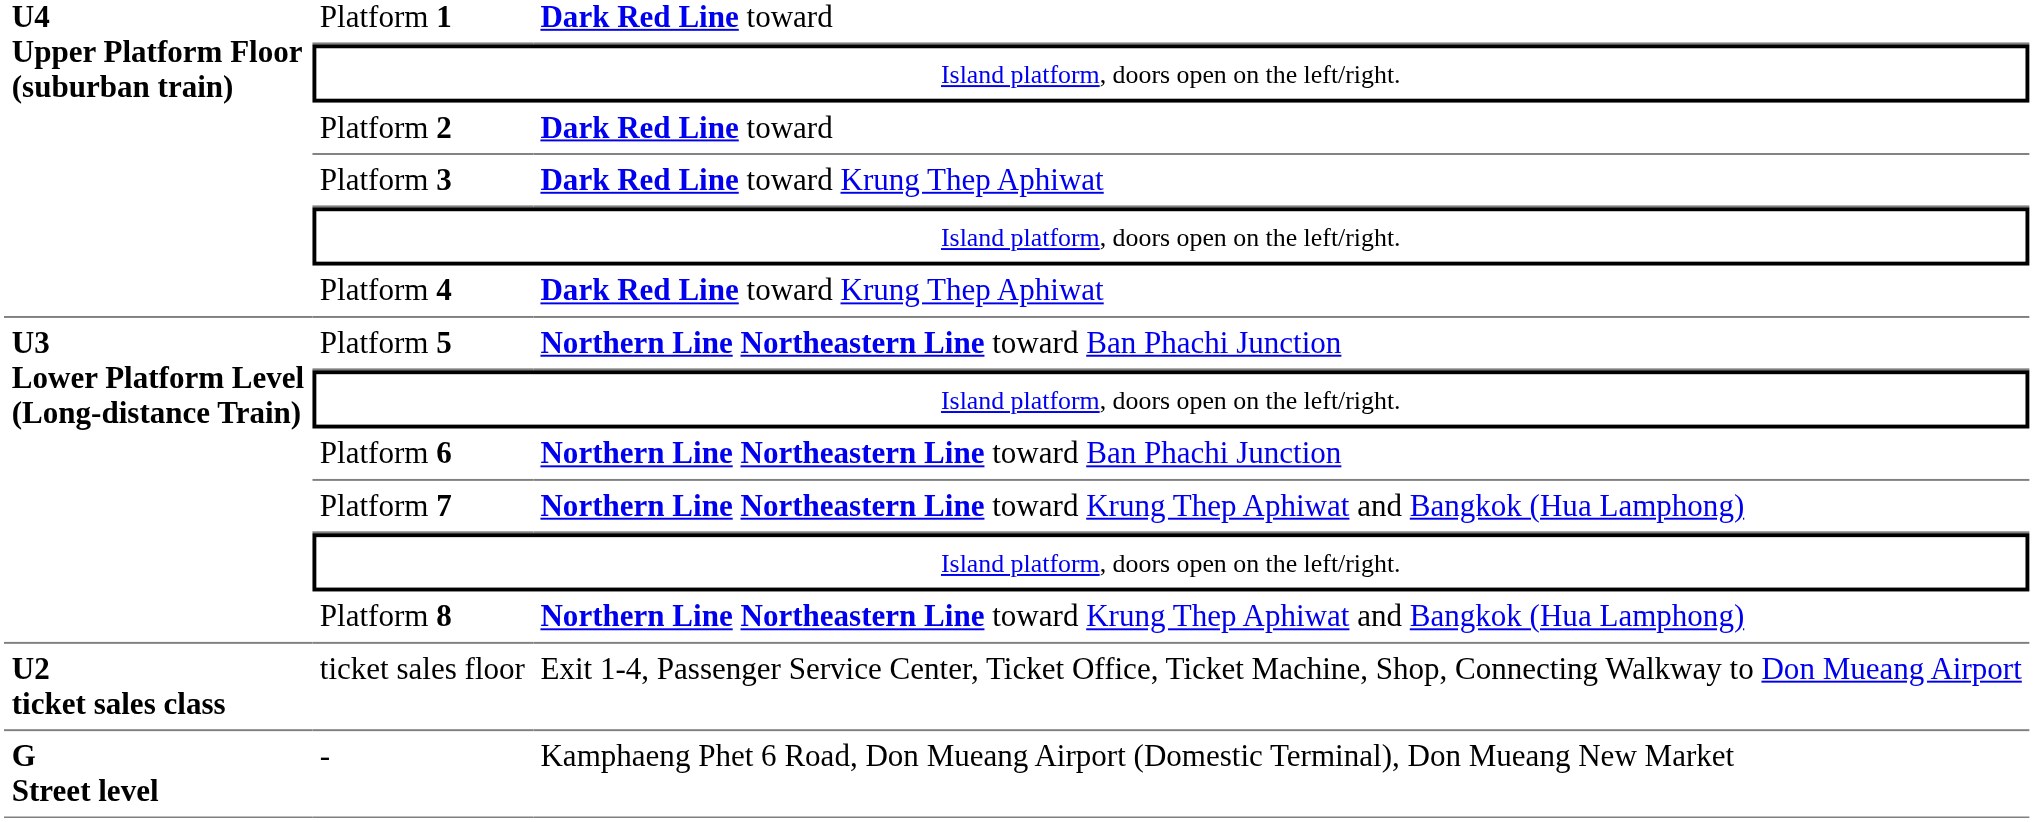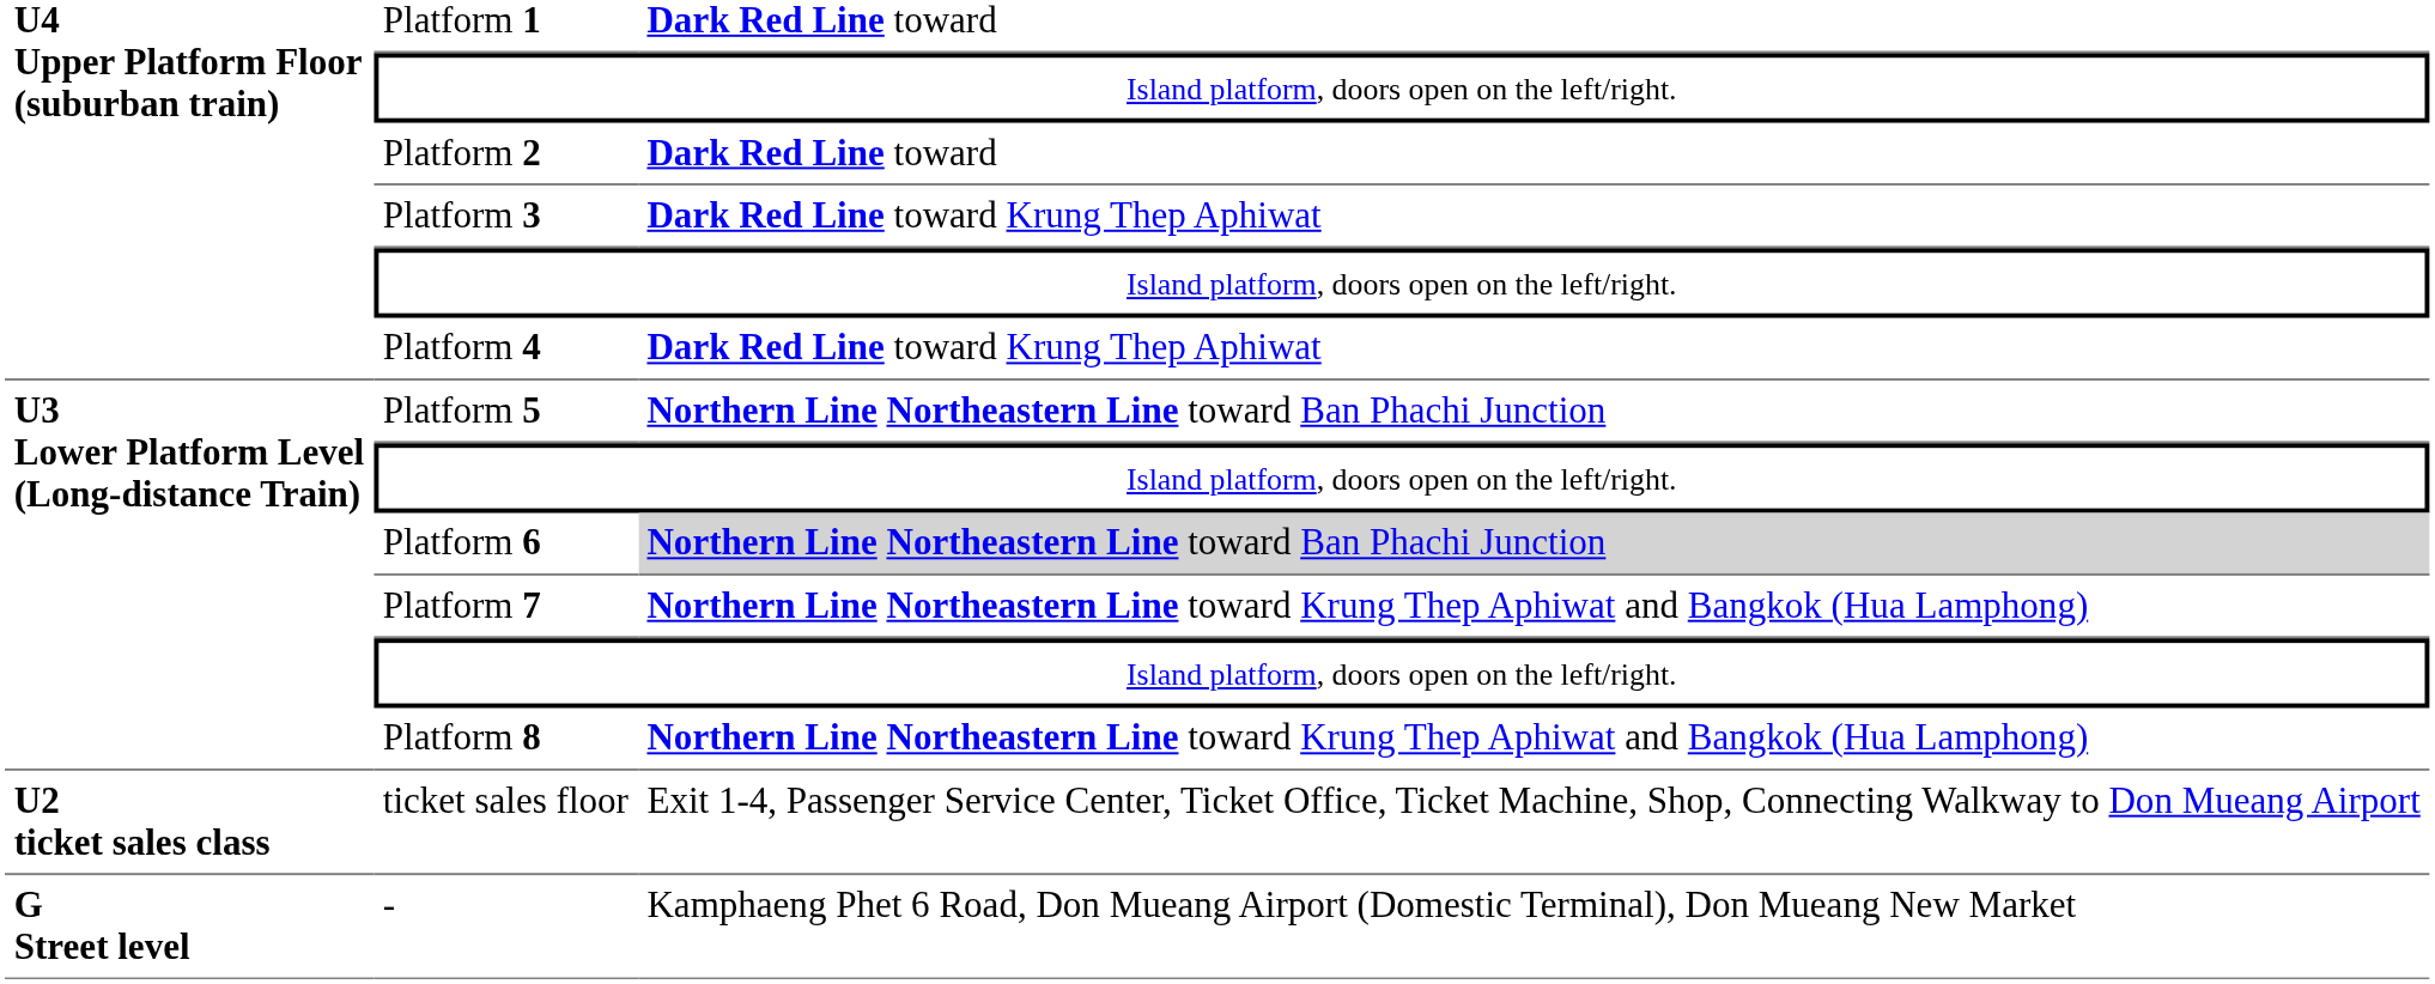Platform 6 | column 3: no background -> lightgrey background
